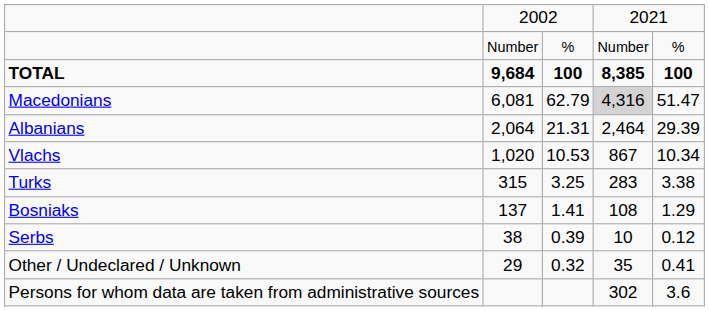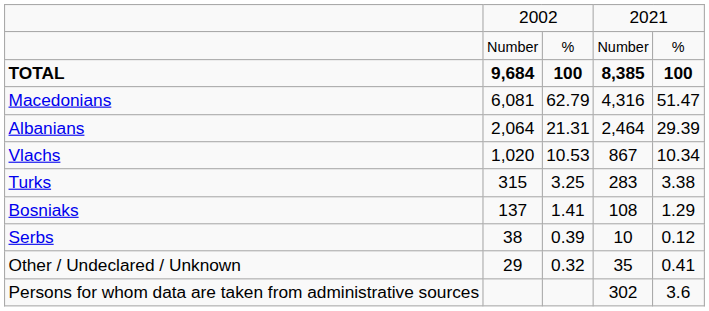Macedonians | column 4: lightgrey background -> no background
